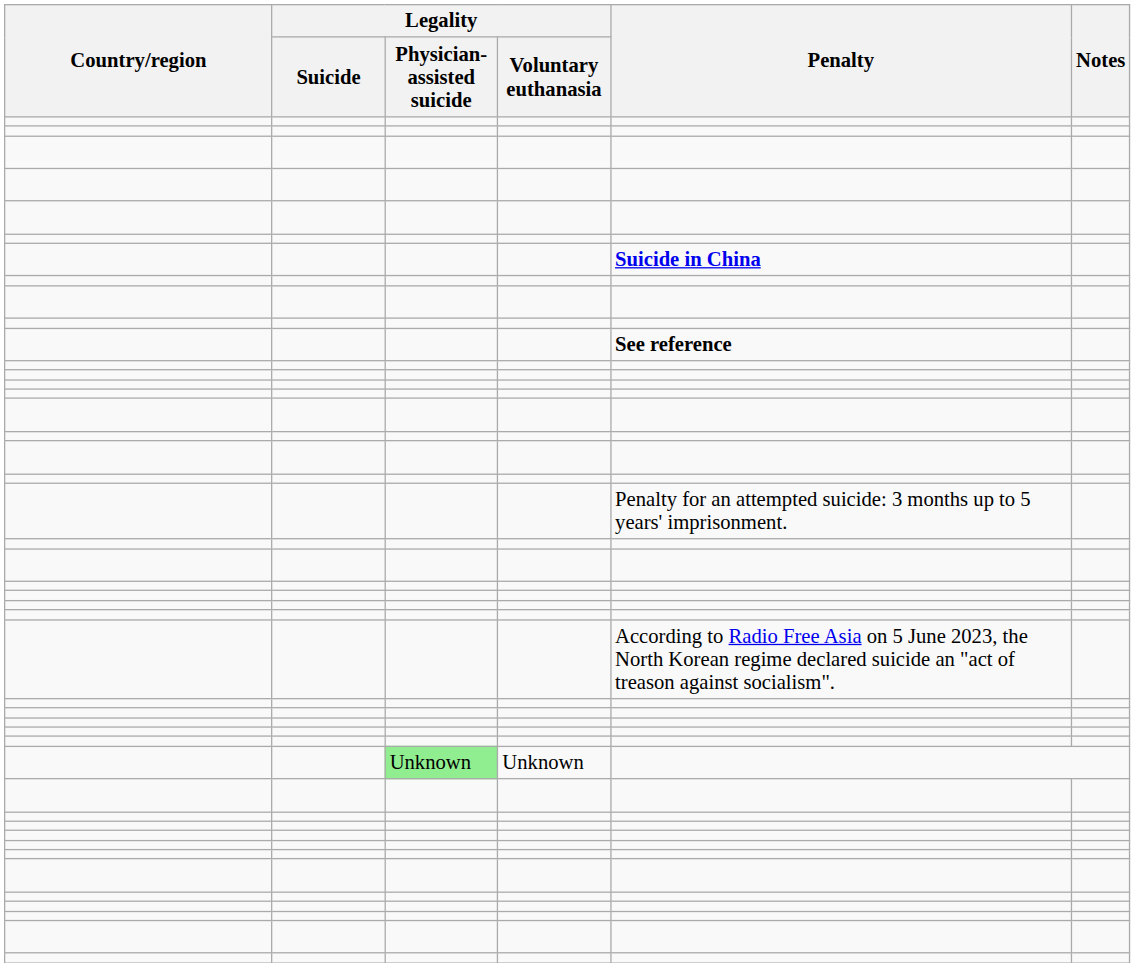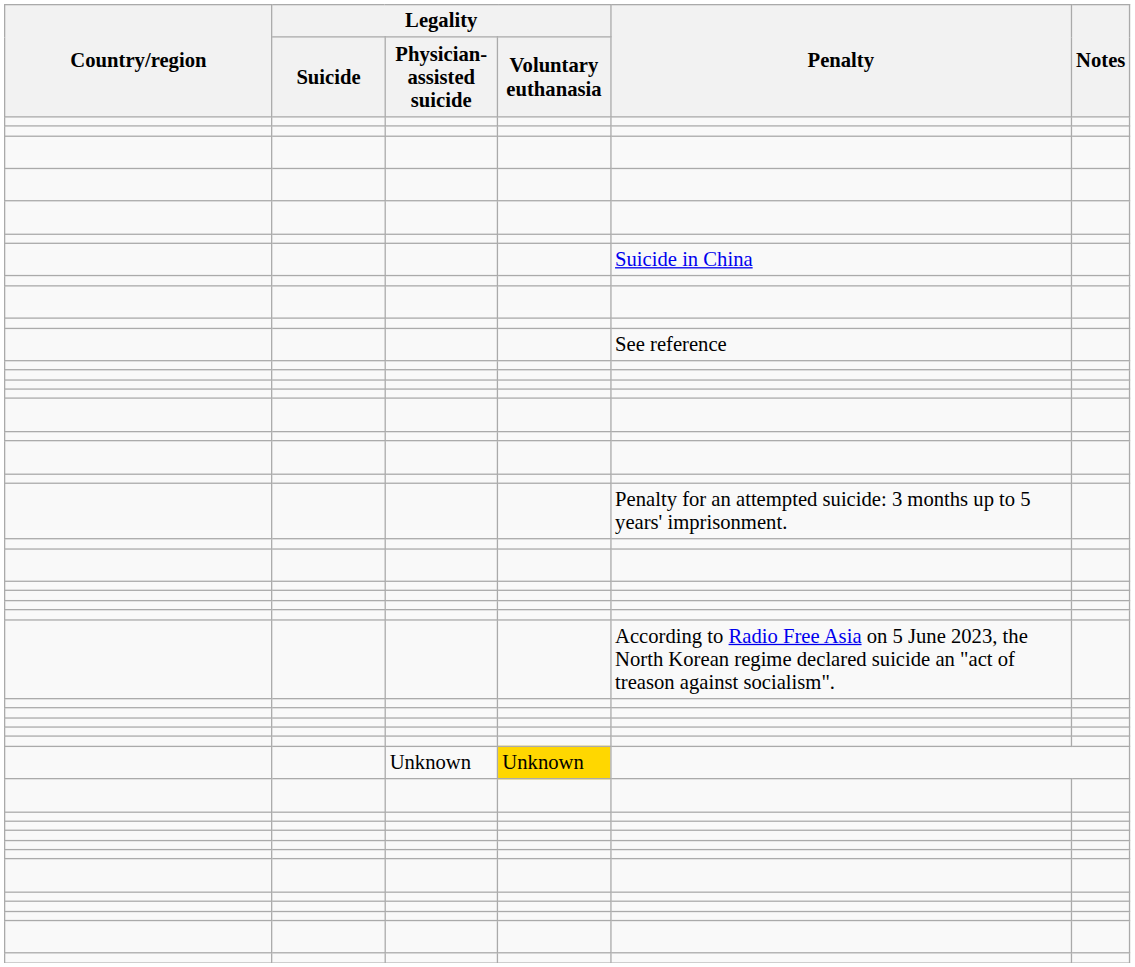row 9 | Penalty: bold -> normal
row 13 | Penalty: bold -> normal
row 35 | Legality / Physician-assisted suicide: lightgreen background -> no background
row 35 | Legality / Voluntary euthanasia: no background -> gold background
